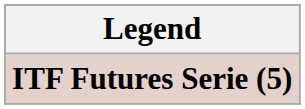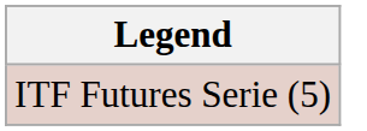row 2 | column 1: bold -> normal
